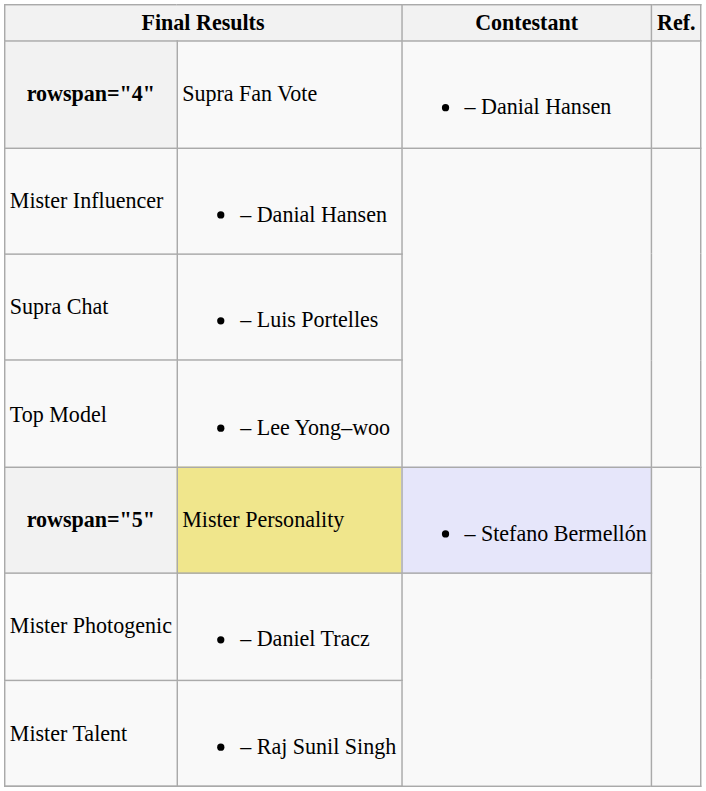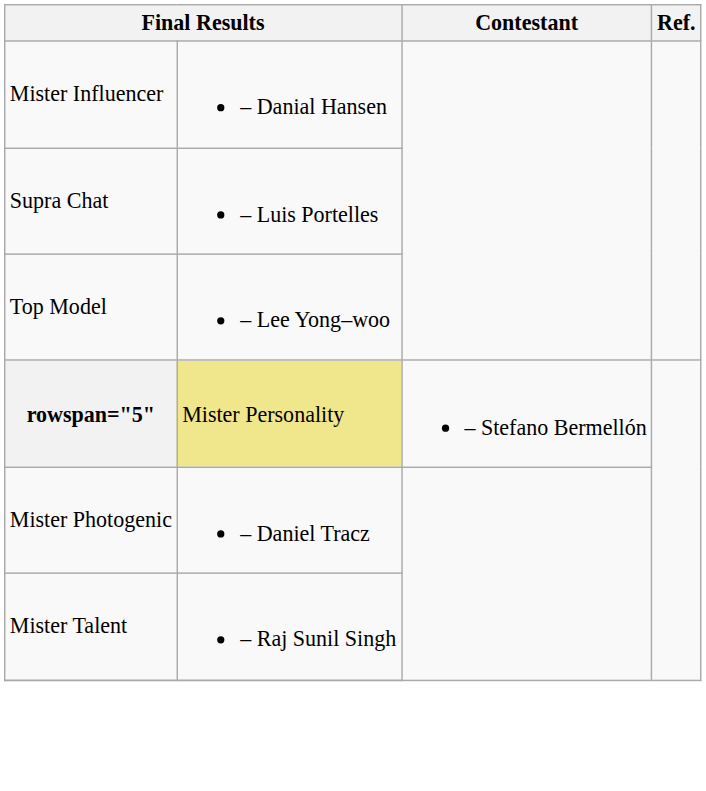- row: rowspan="4" | Supra Fan Vote | – Danial Hansen
rowspan="5" | Contestant: lavender background -> no background
